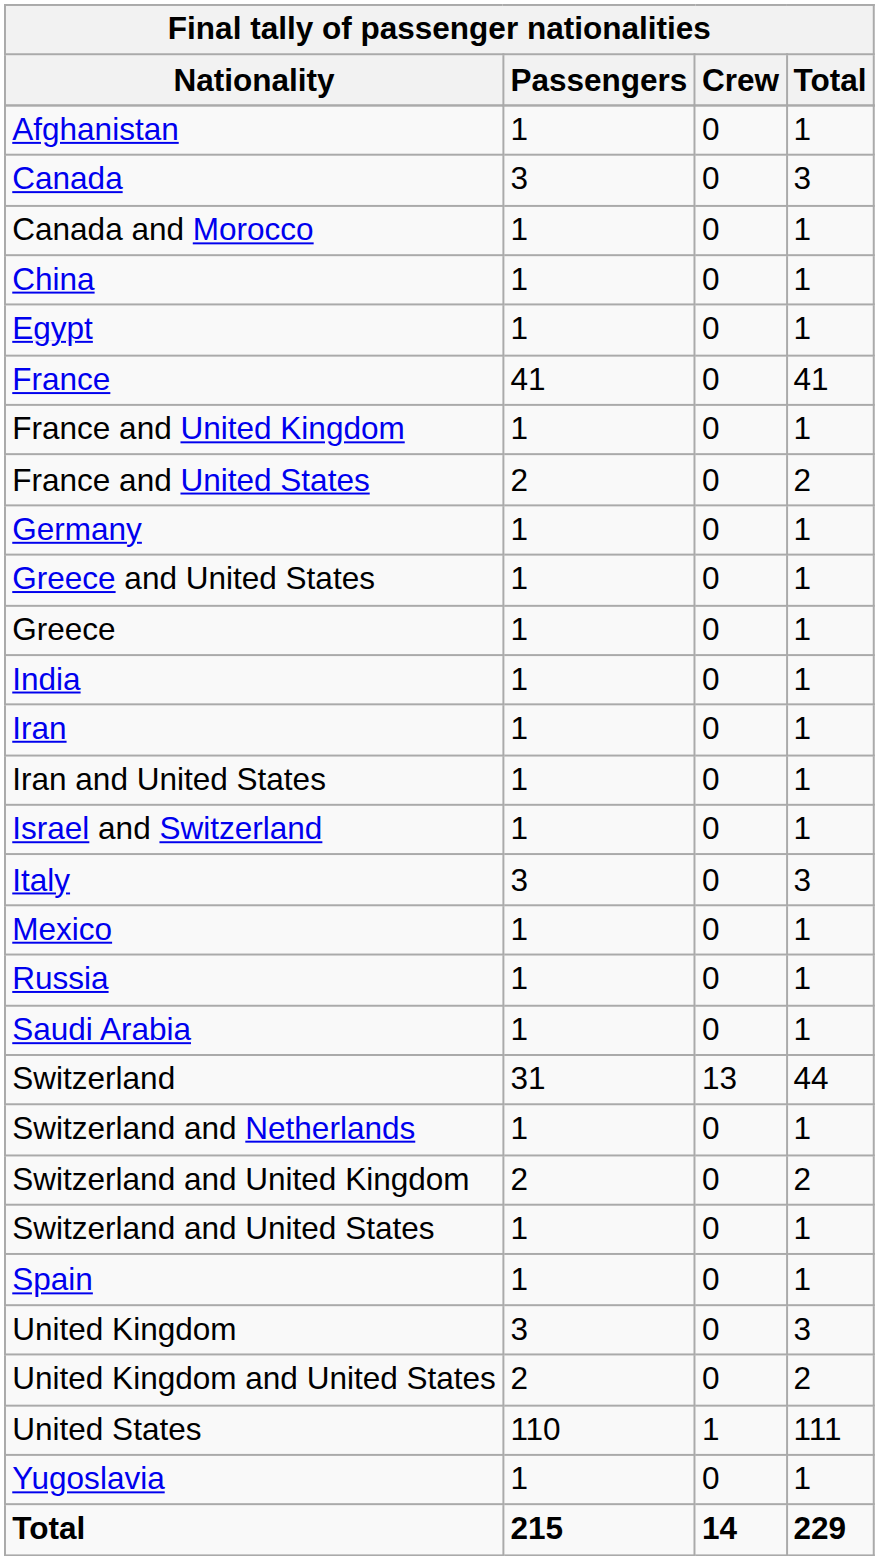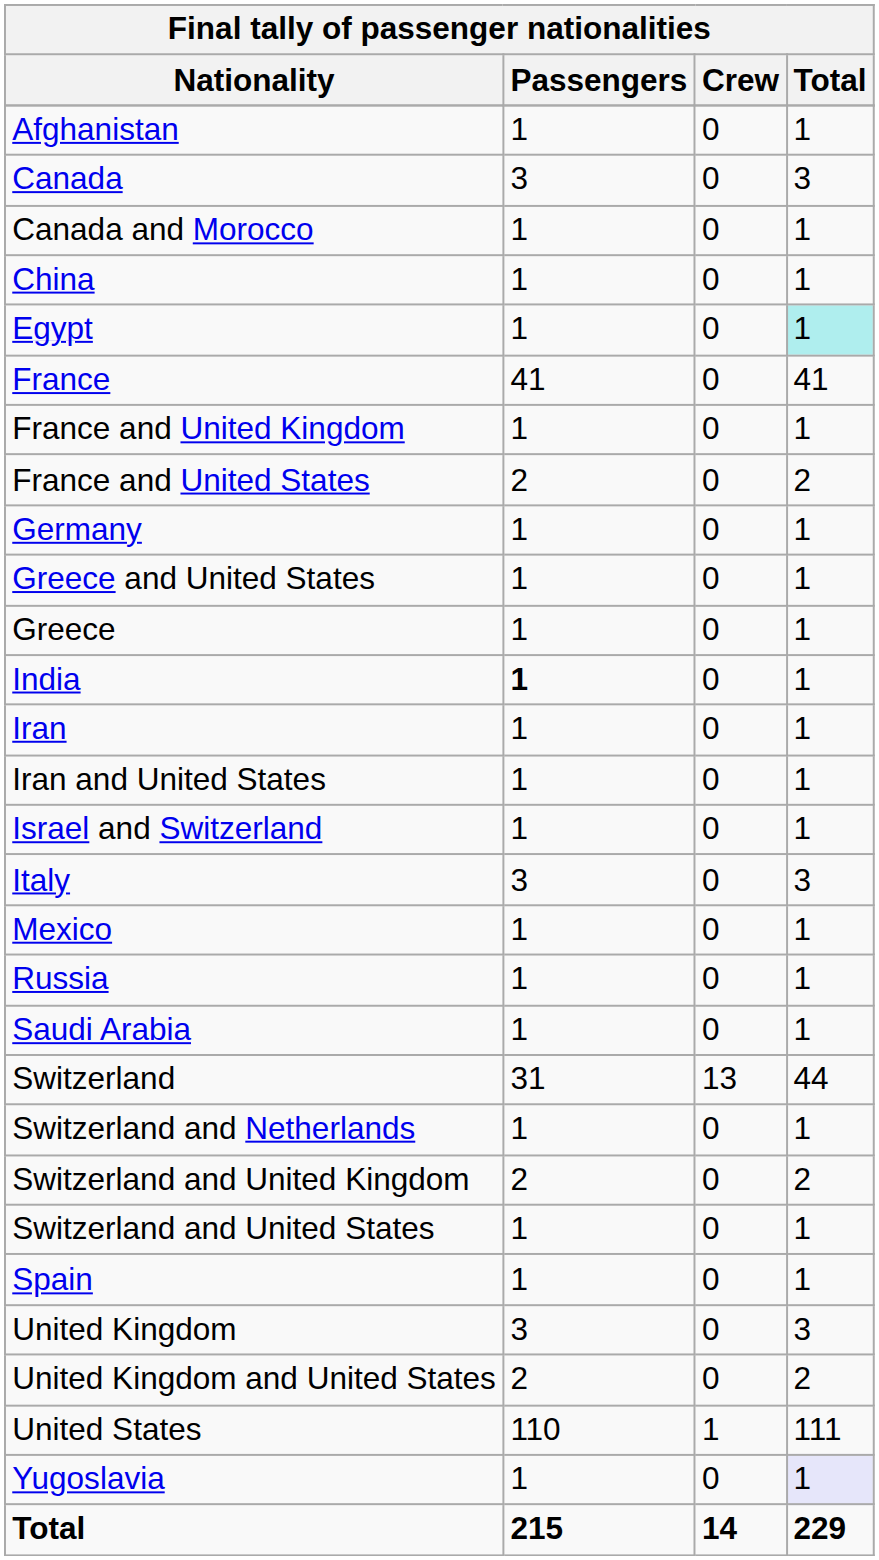Egypt | Total: no background -> paleturquoise background
India | Passengers: normal -> bold
Yugoslavia | Total: no background -> lavender background
